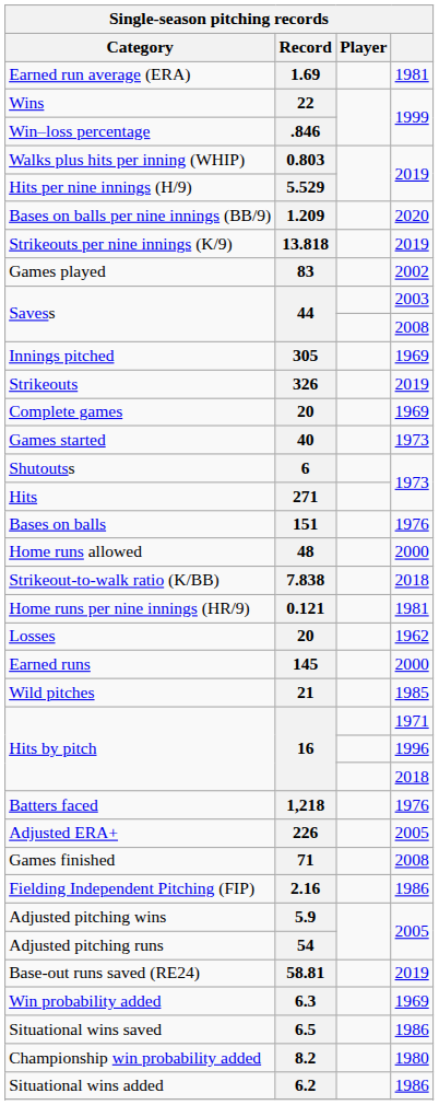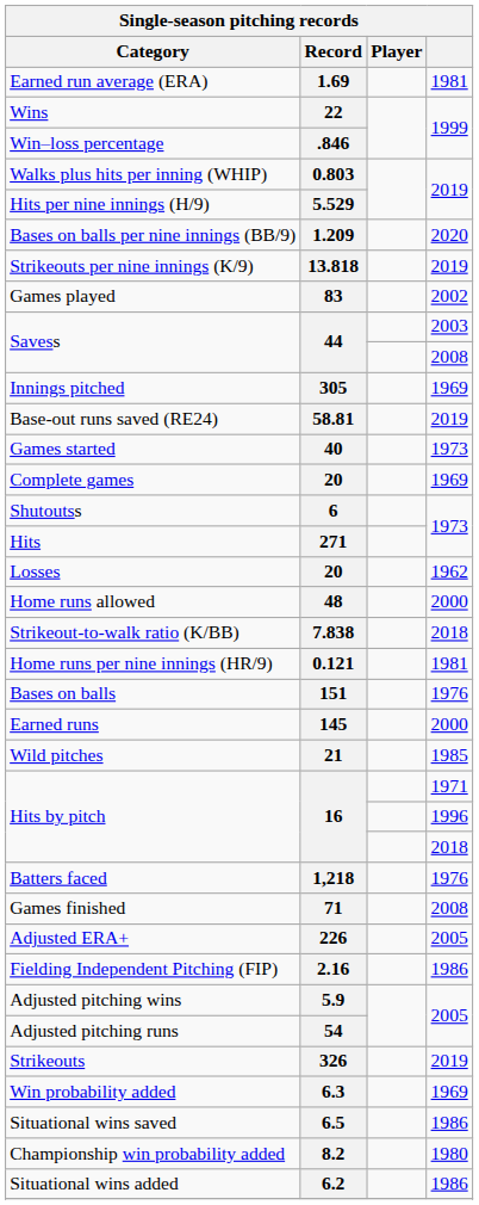rows swapped: Strikeouts <-> Base-out runs saved (RE24)
rows swapped: Games started <-> Complete games
rows swapped: Bases on balls <-> Losses
rows swapped: Games finished <-> Adjusted ERA+
